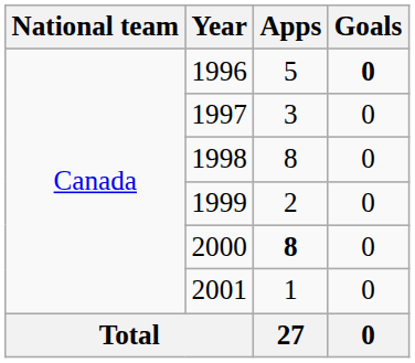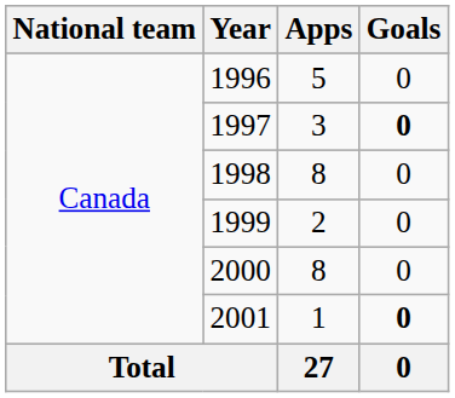1996 | Goals: bold -> normal
1997 | Goals: normal -> bold
2000 | Apps: bold -> normal
2001 | Goals: normal -> bold
